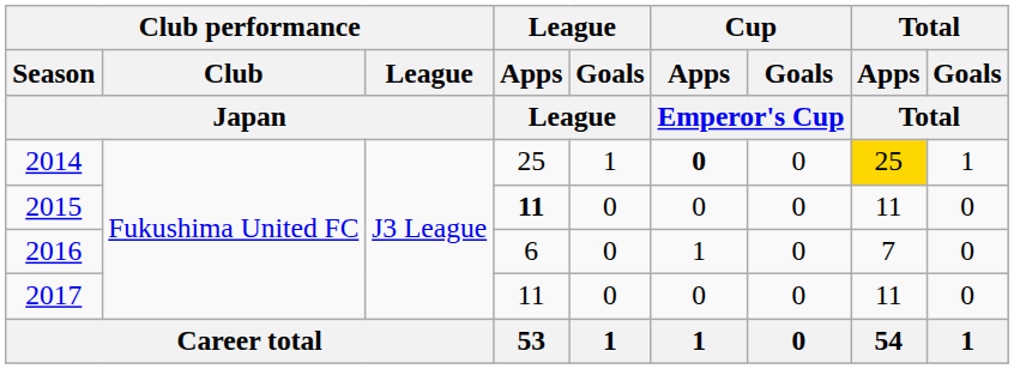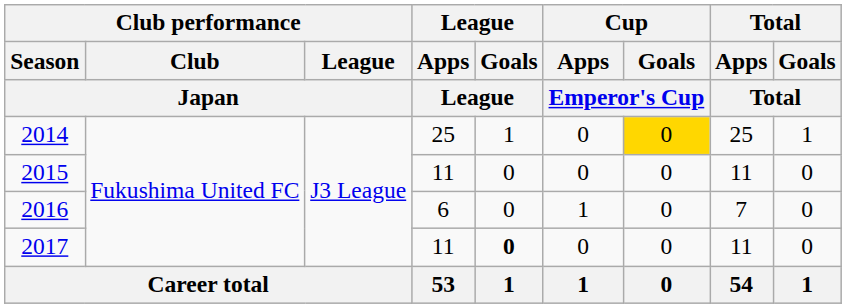2014 | Cup / Apps / Emperor's Cup: bold -> normal
2014 | Cup / Goals / Emperor's Cup: no background -> gold background
2014 | Total / Apps / Total: gold background -> no background
2015 | League / Apps / League: bold -> normal
2017 | League / Goals / League: normal -> bold
